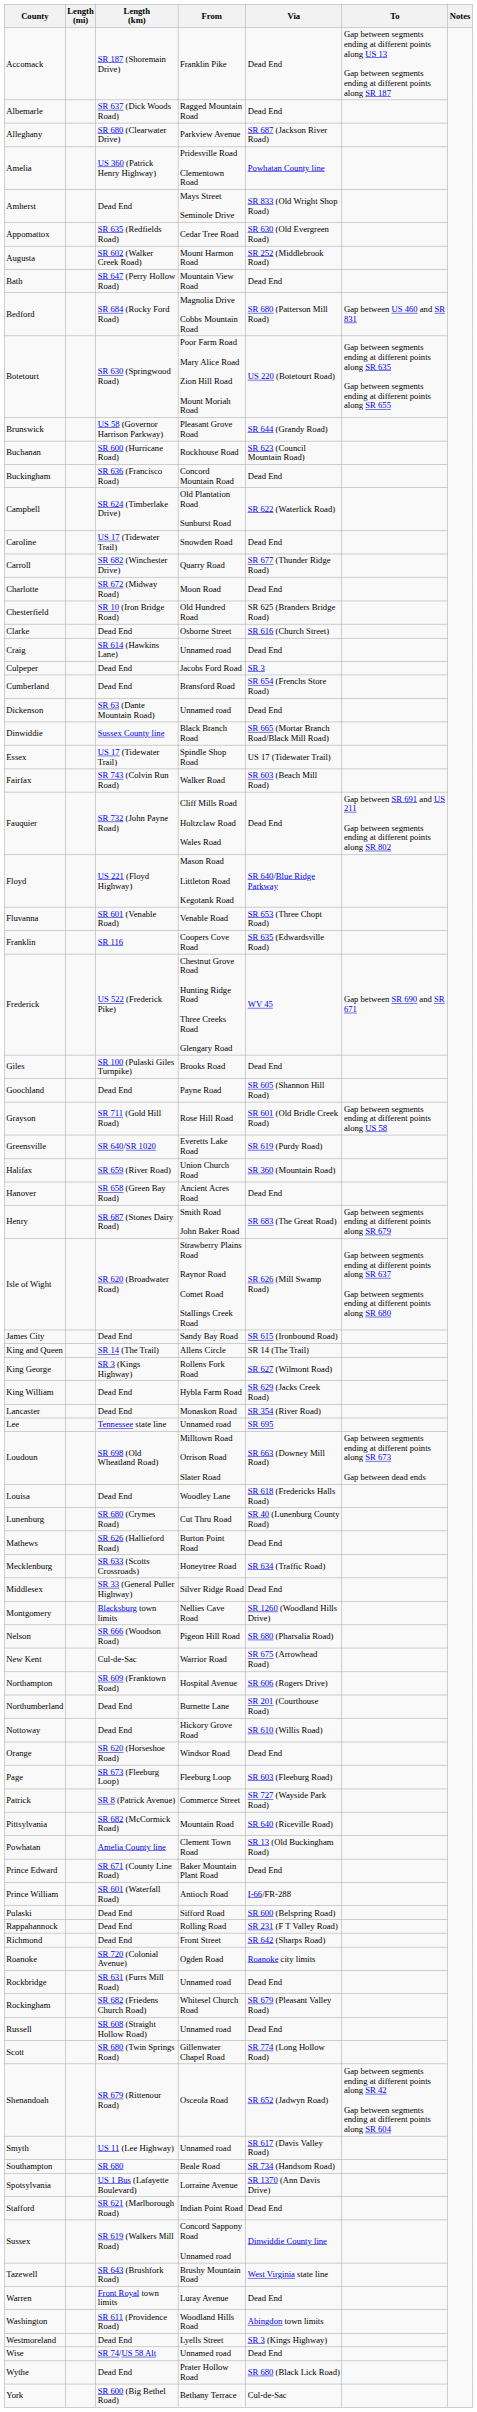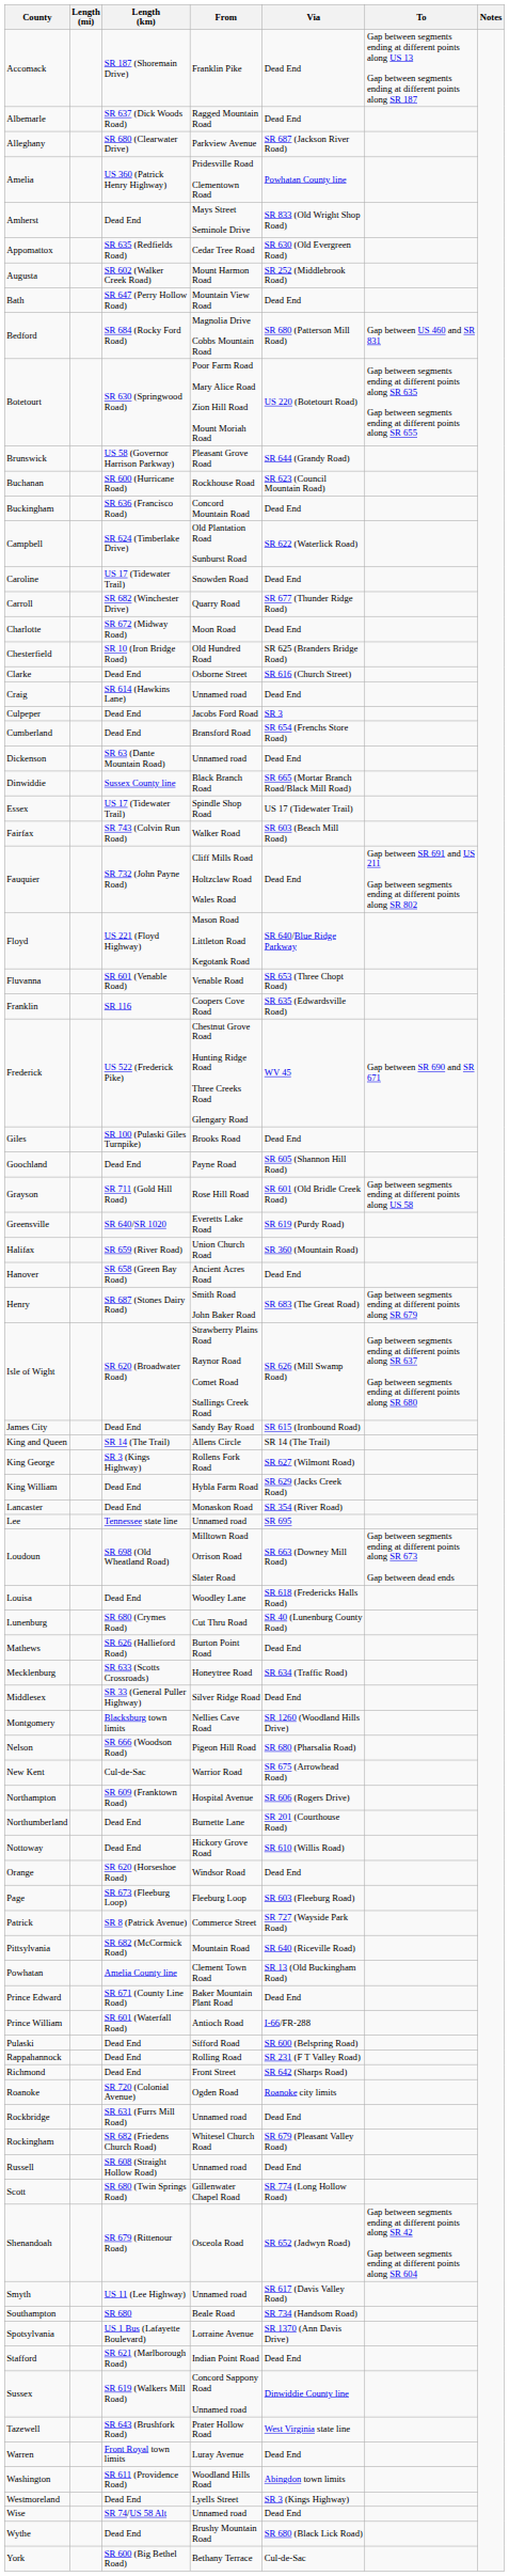Tazewell | From: Brushy Mountain Road -> Prater Hollow Road
Wythe | From: Prater Hollow Road -> Brushy Mountain Road
